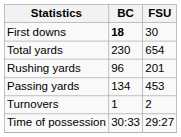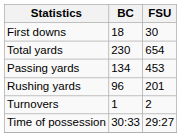First downs | BC: bold -> normal
rows swapped: Rushing yards <-> Passing yards
